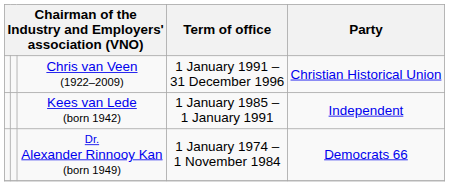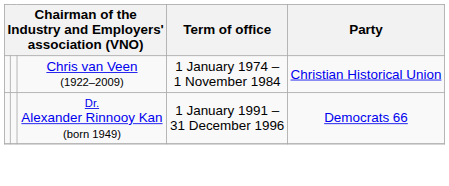Chris van Veen (1922–2009) | Term of office: 1 January 1991 – 31 December 1996 -> 1 January 1974 – 1 November 1984
- row: Kees van Lede (born 1942) | 1 January 1985 – 1 January 1991 | Independent
Dr. Alexander Rinnooy Kan (born 1949) | Term of office: 1 January 1974 – 1 November 1984 -> 1 January 1991 – 31 December 1996
